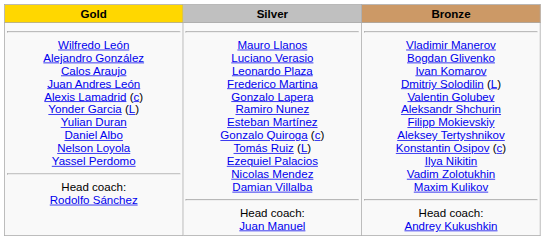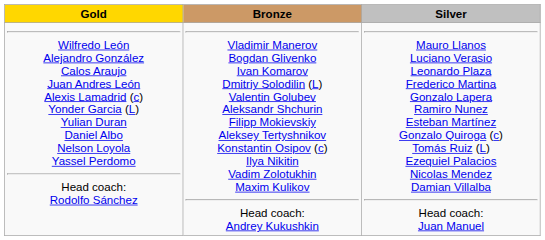columns swapped: Silver <-> Bronze
